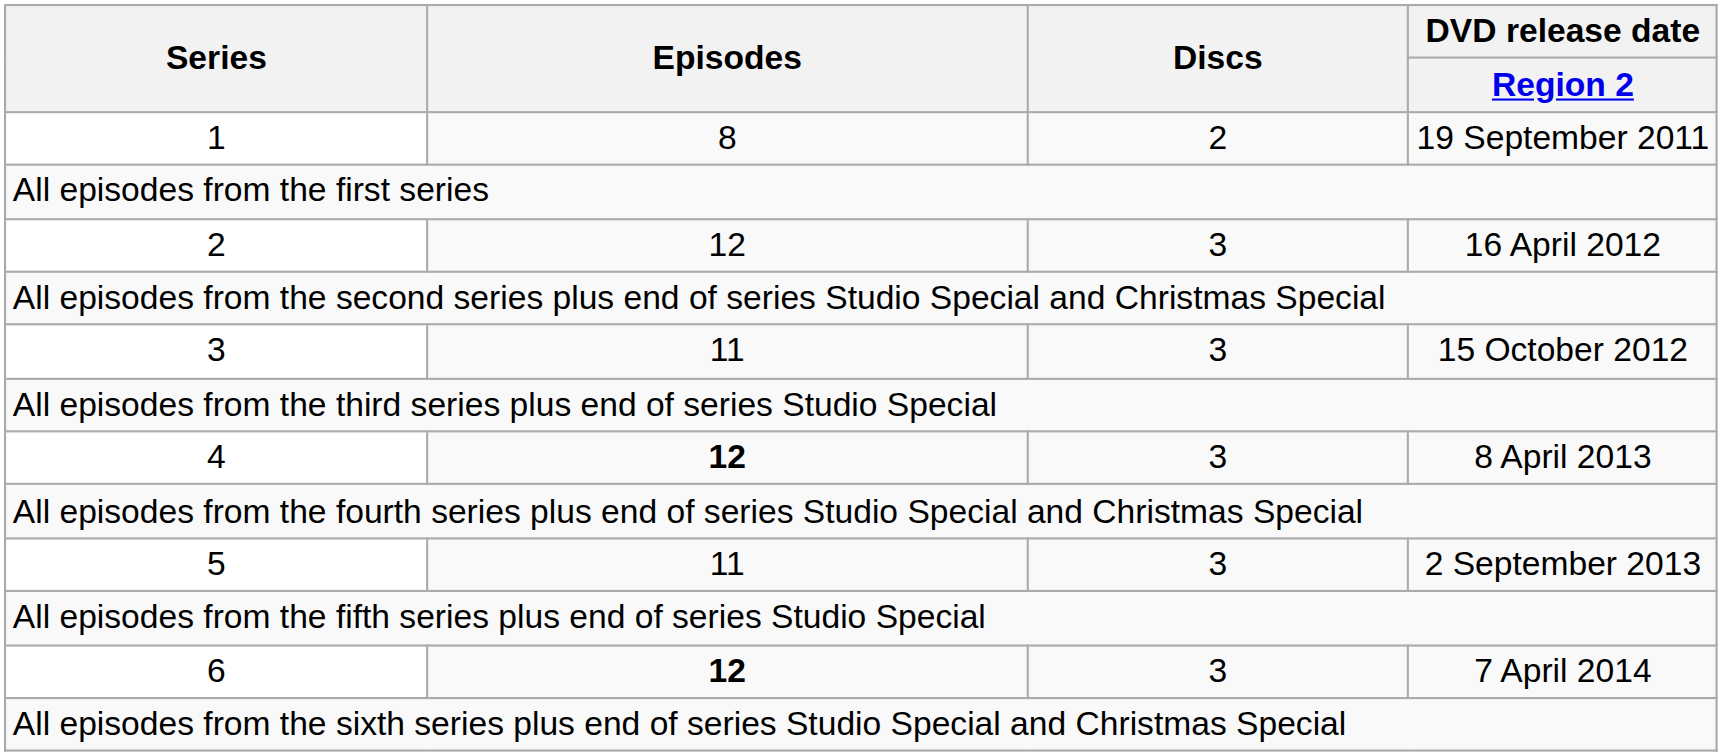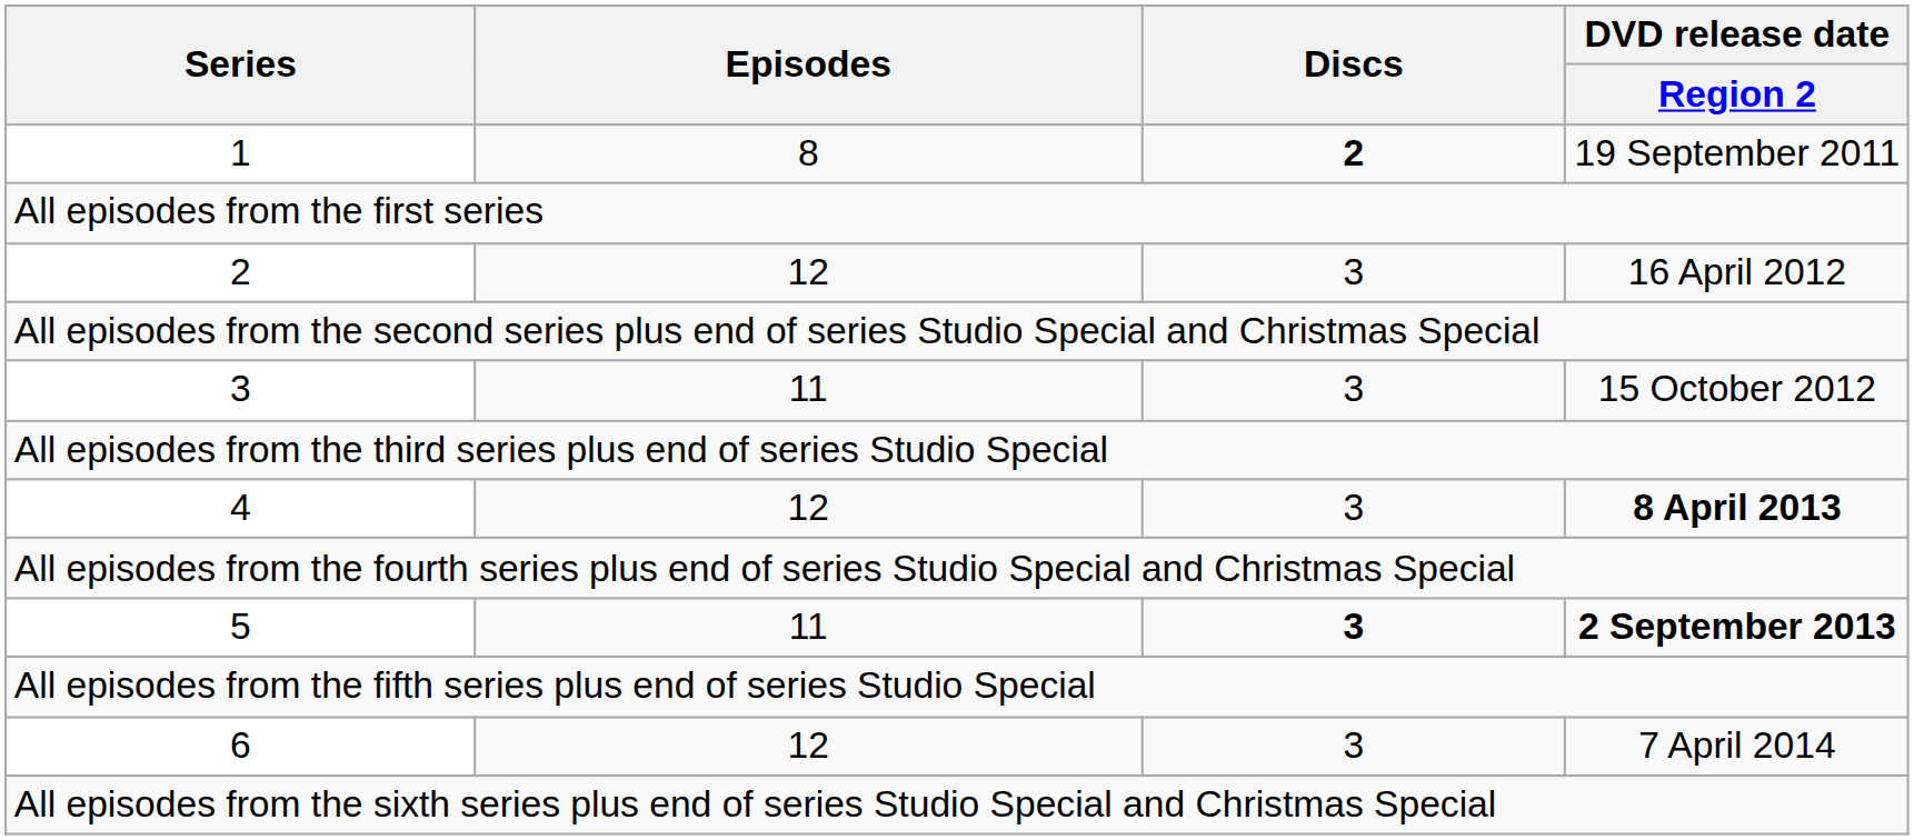1 | Discs: normal -> bold
4 | Episodes: bold -> normal
4 | DVD release date / Region 2: normal -> bold
5 | Discs: normal -> bold
5 | DVD release date / Region 2: normal -> bold
6 | Episodes: bold -> normal
